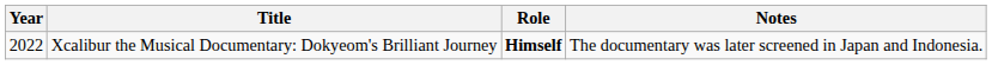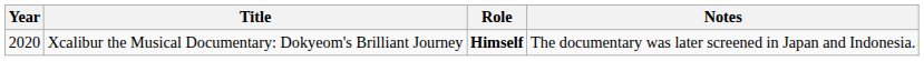row 2 | Year: 2022 -> 2020
